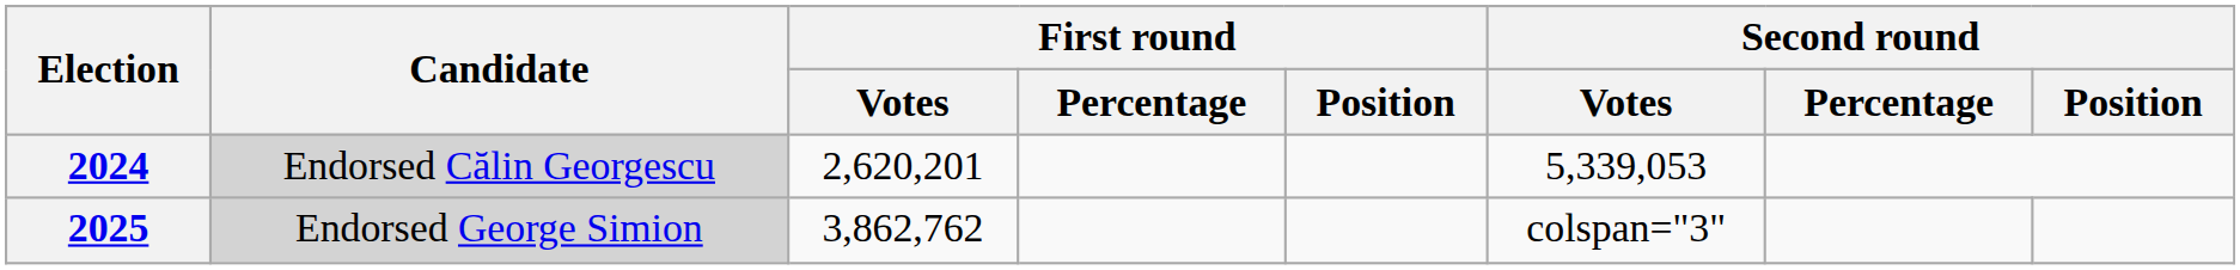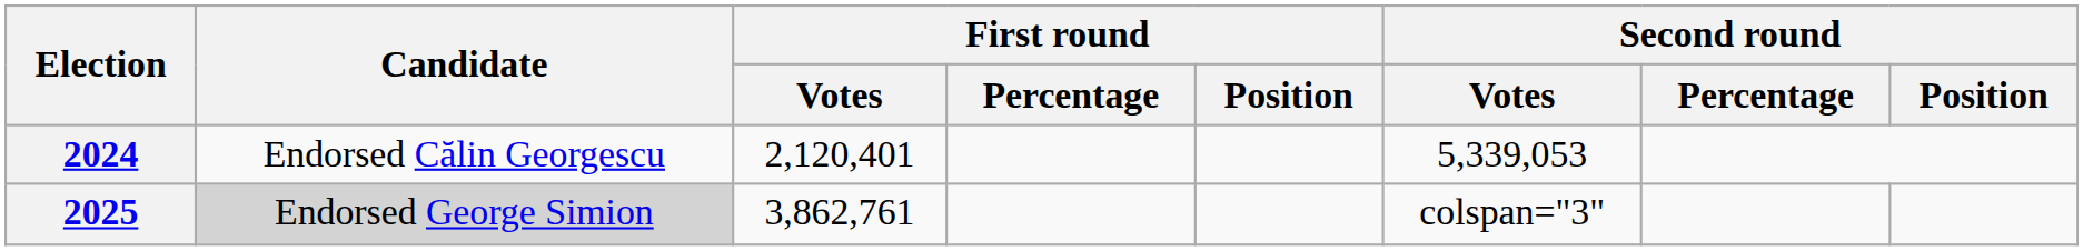2024 | Candidate: lightgrey background -> no background
2024 | First round / Votes: 2,620,201 -> 2,120,401
2025 | First round / Votes: 3,862,762 -> 3,862,761
